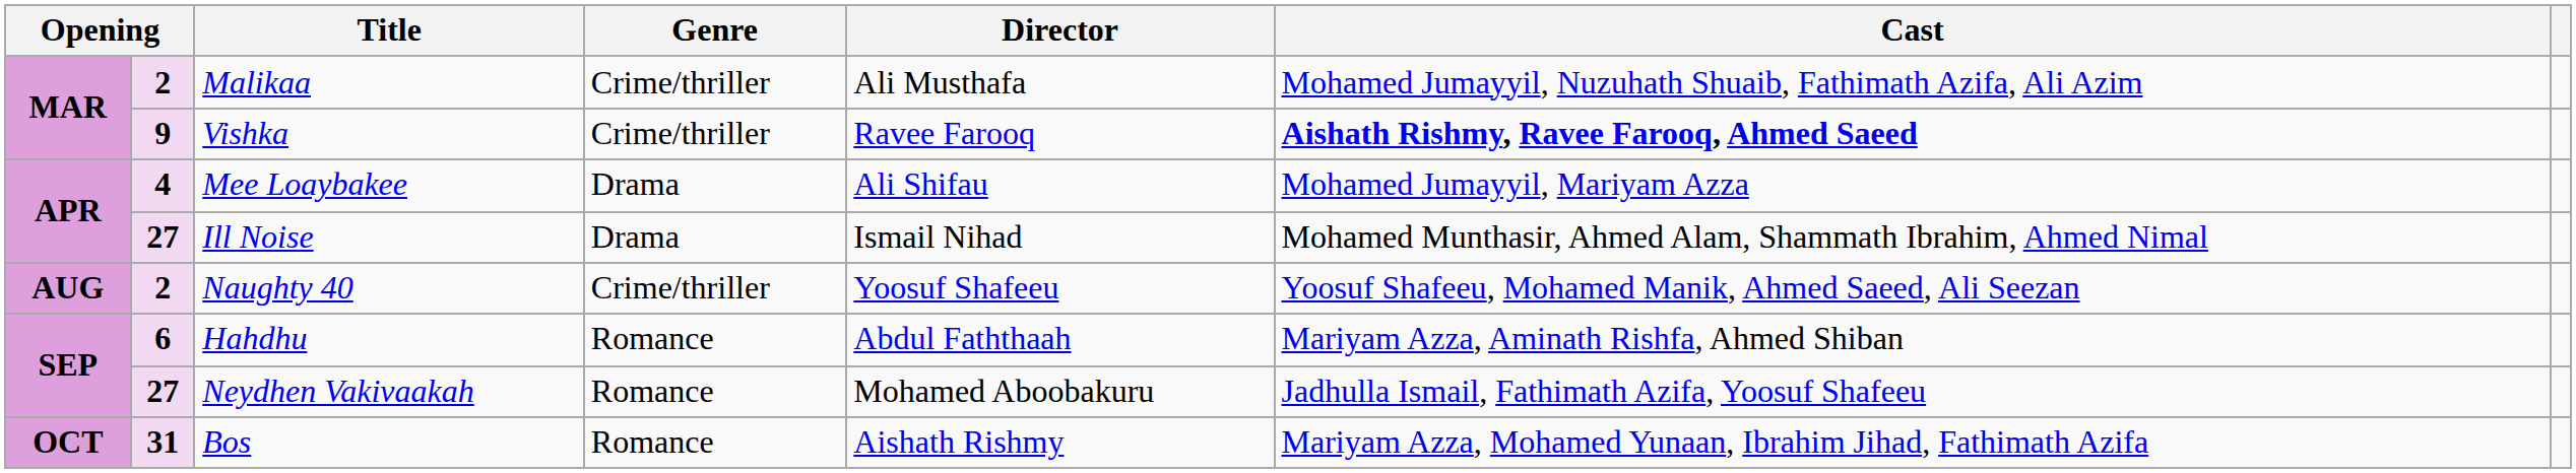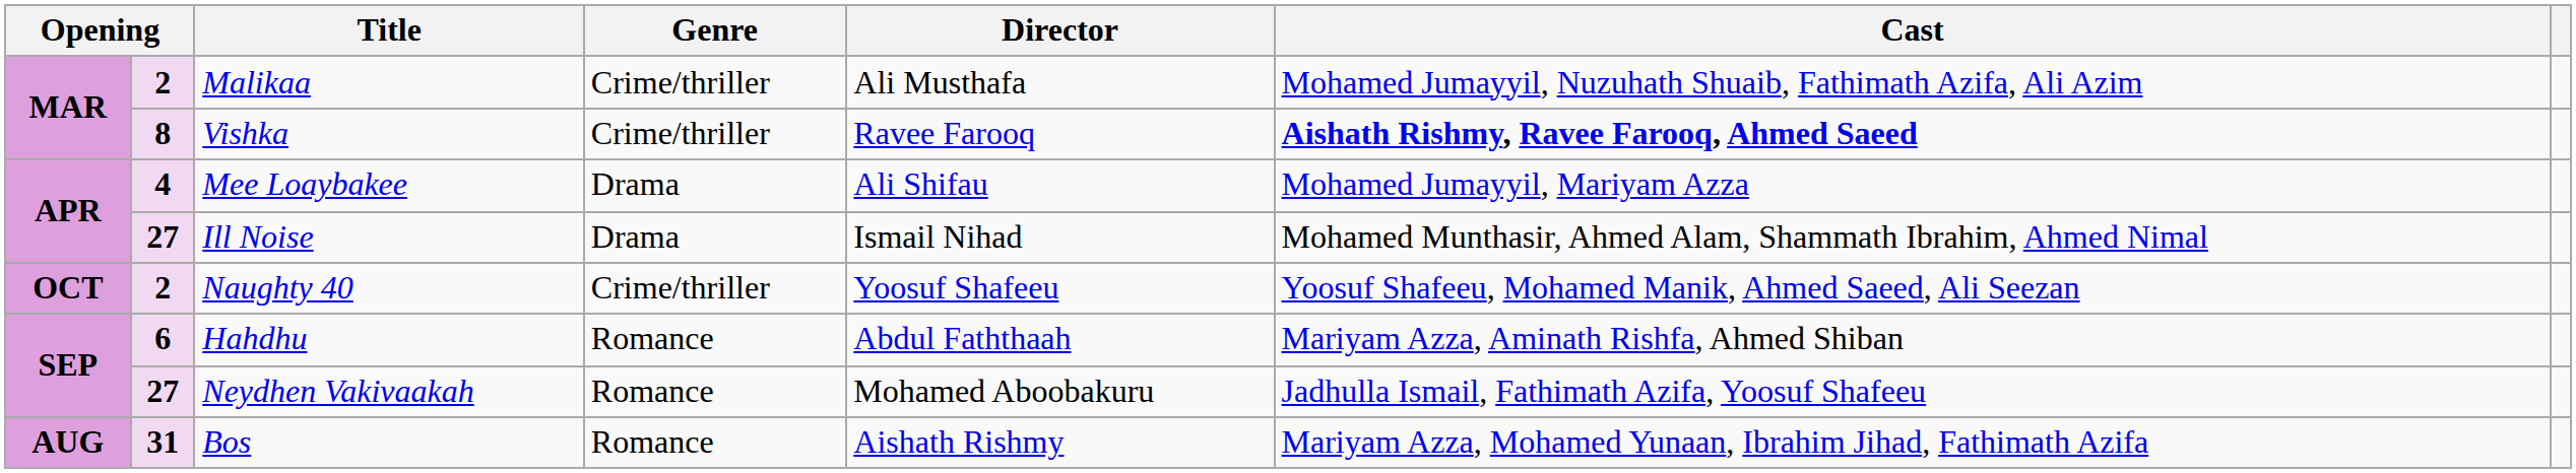Vishka | column 2: 9 -> 8
Naughty 40 | column 1: AUG -> OCT
Bos | column 1: OCT -> AUG
